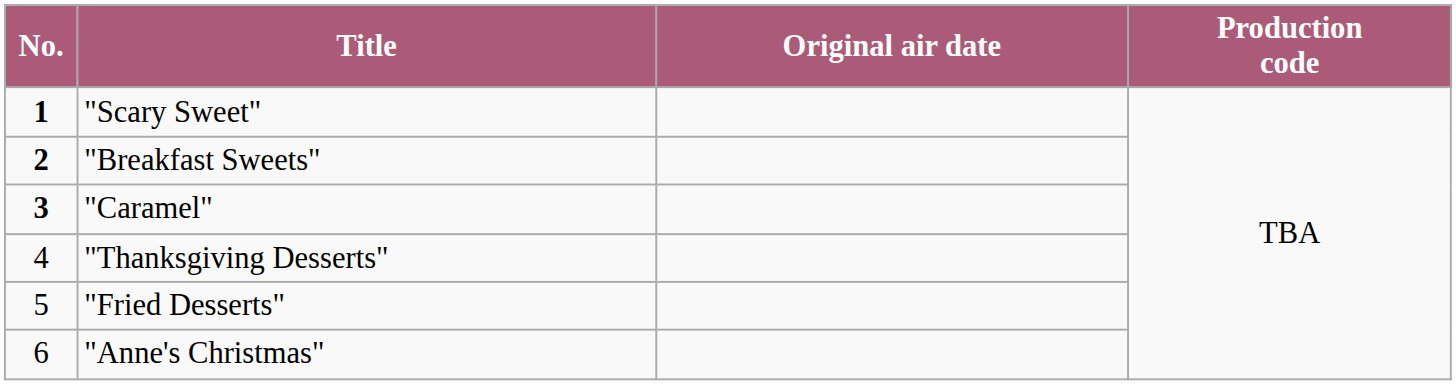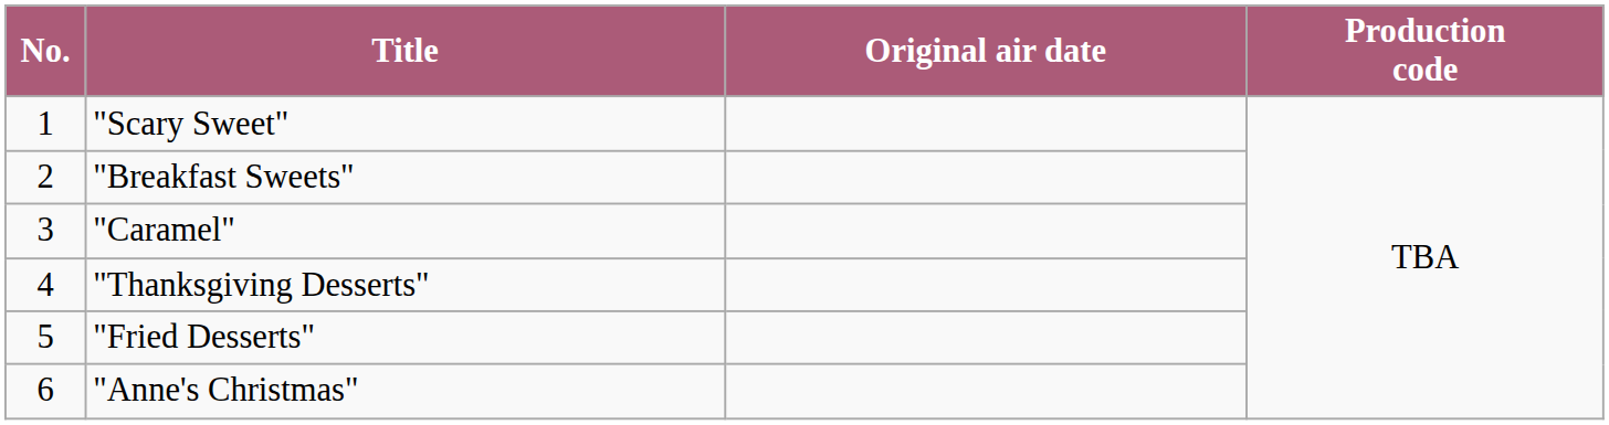"Scary Sweet" | No.: bold -> normal
"Breakfast Sweets" | No.: bold -> normal
"Caramel" | No.: bold -> normal
